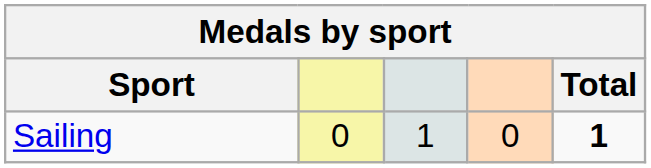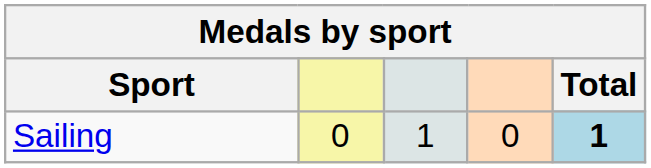Sailing | Total: no background -> lightblue background
